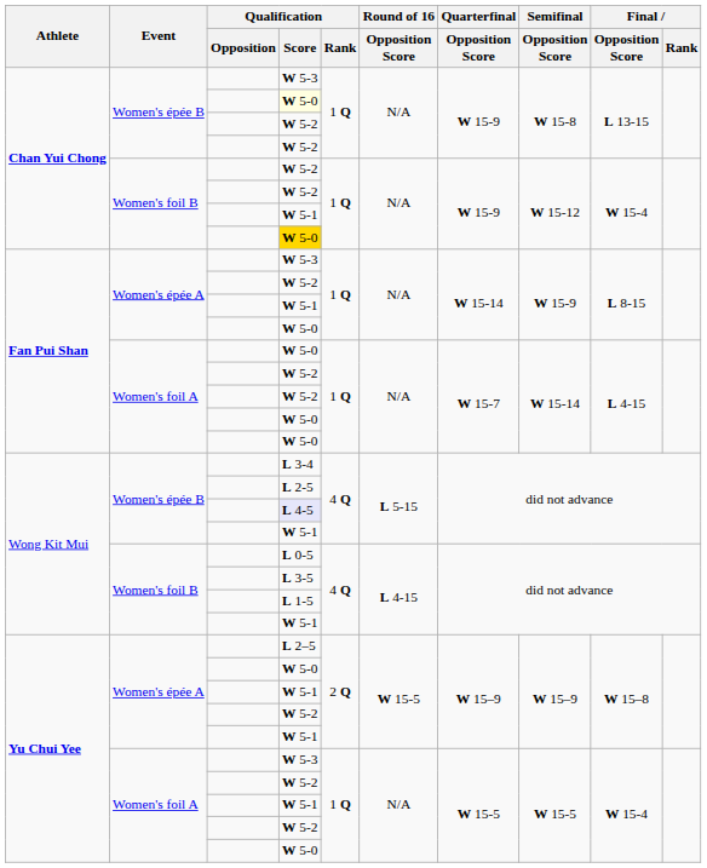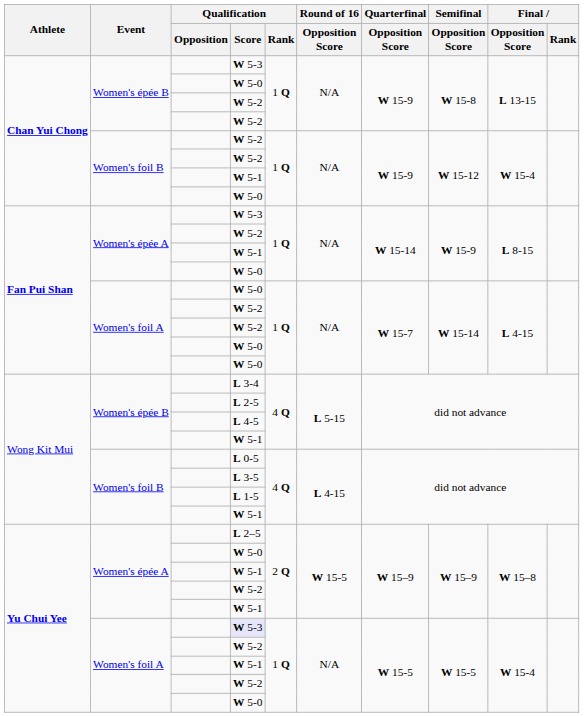Women's épée B / W 5-0 | Qualification / Score: lightyellow background -> no background
Women's foil B / W 5-0 | Qualification / Score: gold background -> no background
L 4-5 | Qualification / Score: lavender background -> no background
Women's foil A / W 5-3 | Qualification / Score: no background -> lavender background
